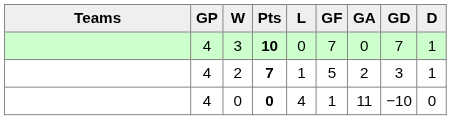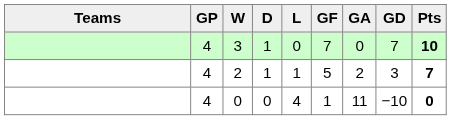columns swapped: D <-> Pts
